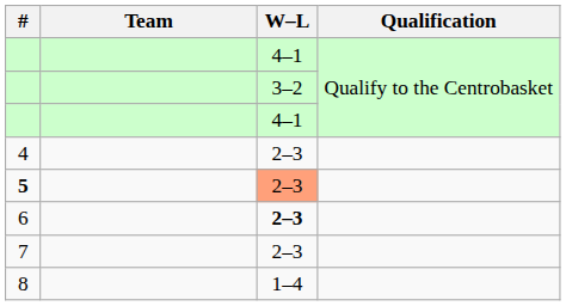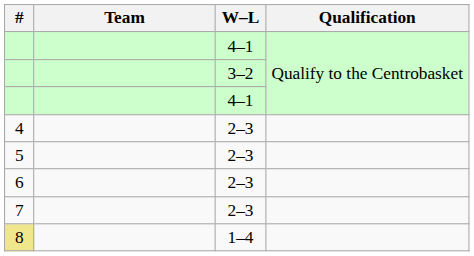5 | #: bold -> normal
5 | W–L: lightsalmon background -> no background
6 | W–L: bold -> normal
8 | #: no background -> khaki background
